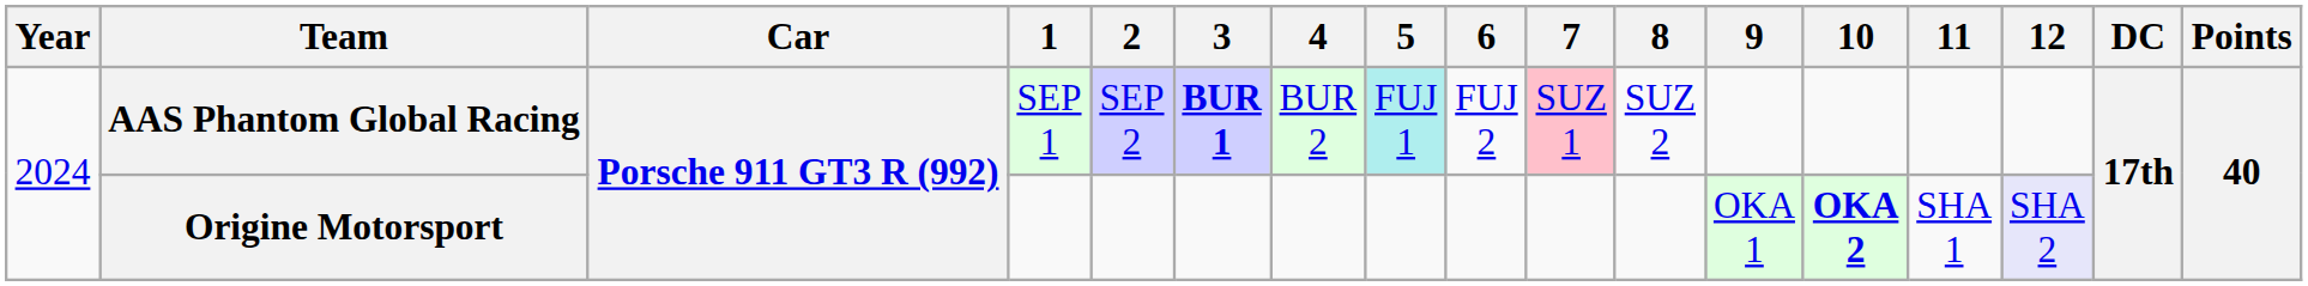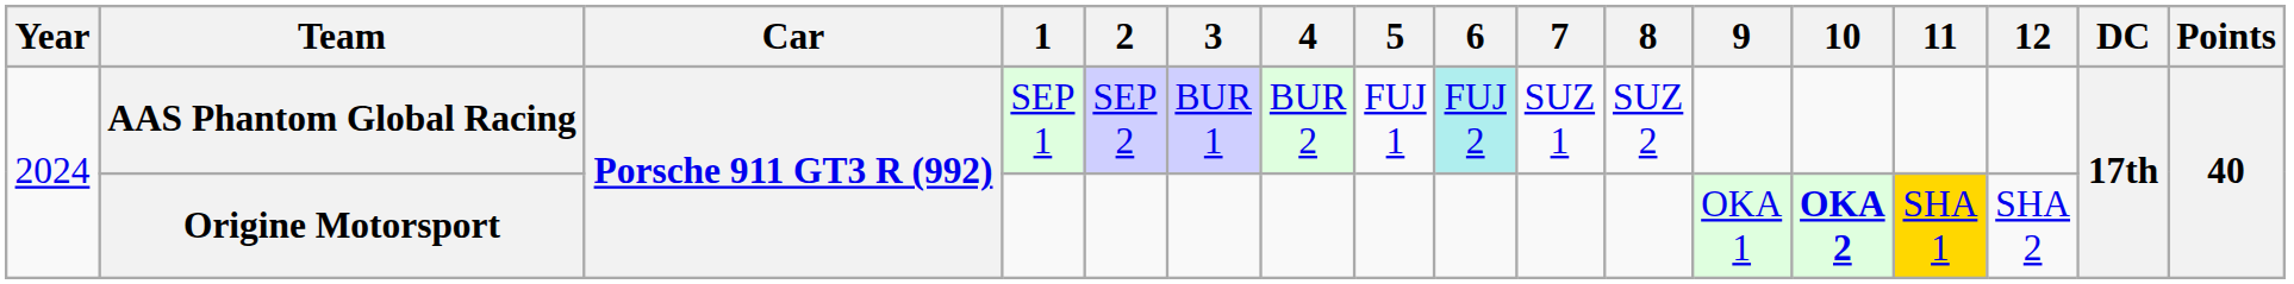AAS Phantom Global Racing | 3: bold -> normal
AAS Phantom Global Racing | 5: paleturquoise background -> no background
AAS Phantom Global Racing | 6: no background -> paleturquoise background
AAS Phantom Global Racing | 7: pink background -> no background
Origine Motorsport | 11: no background -> gold background
Origine Motorsport | 12: lavender background -> no background
